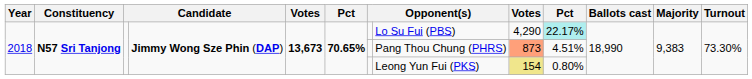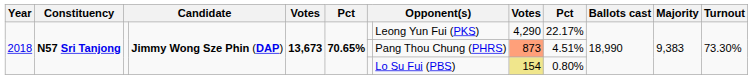row 2 | column 8: Lo Su Fui (PBS) -> Leong Yun Fui (PKS)
row 2 | column 10: paleturquoise background -> no background
row 4 | column 8: Leong Yun Fui (PKS) -> Lo Su Fui (PBS)
